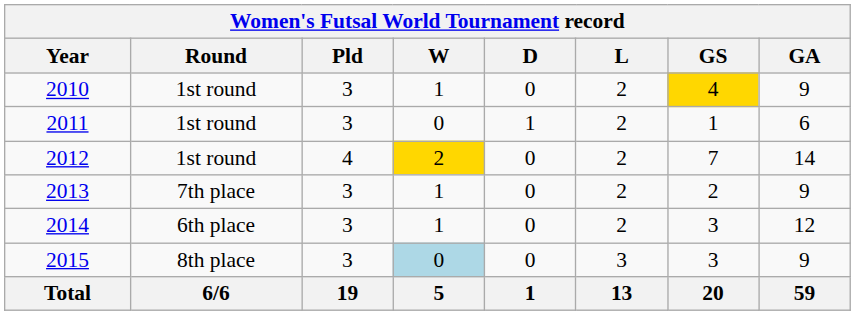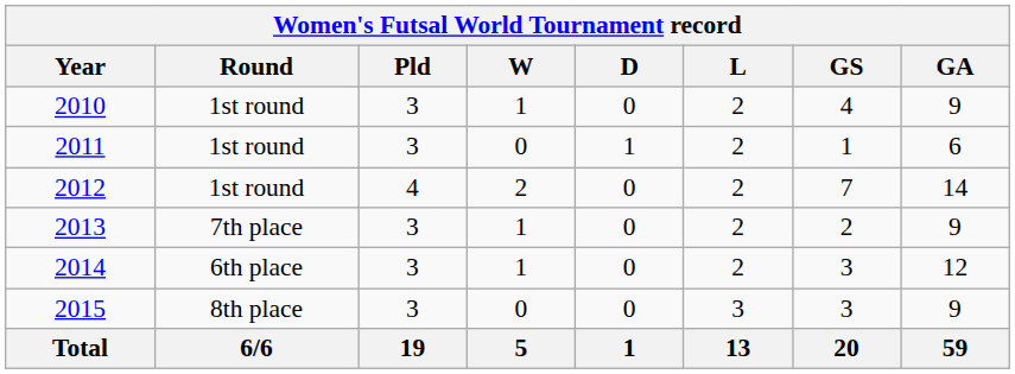2010 | GS: gold background -> no background
2012 | W: gold background -> no background
2015 | W: lightblue background -> no background
